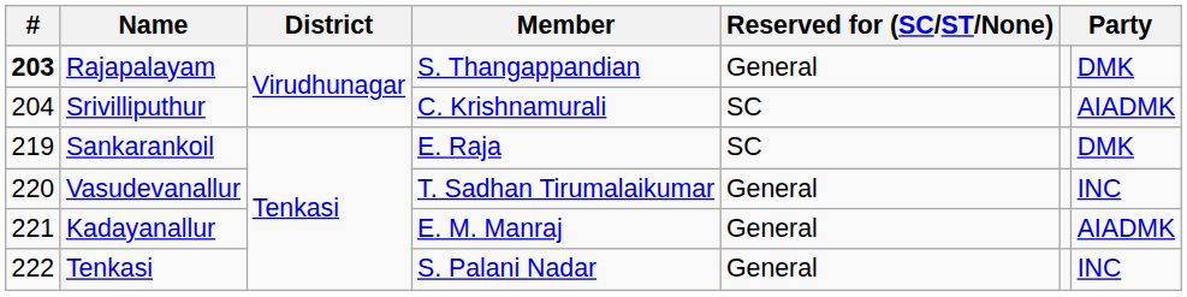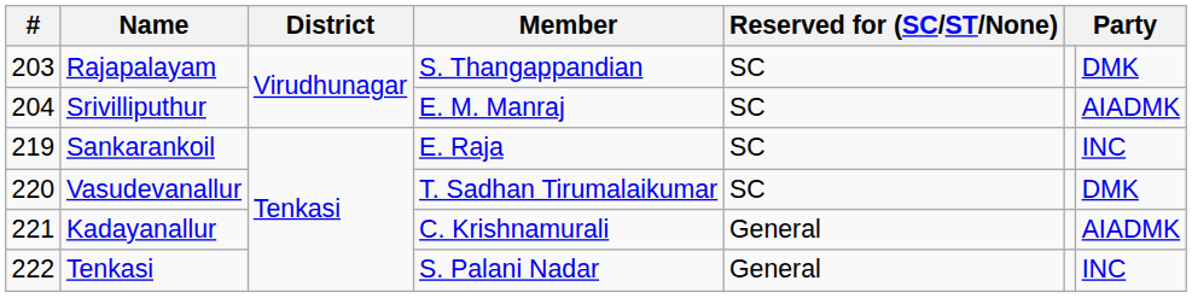Rajapalayam | #: bold -> normal
Rajapalayam | Reserved for (SC/ST/None): General -> SC
Srivilliputhur | Member: C. Krishnamurali -> E. M. Manraj
Sankarankoil | column 7: DMK -> INC
Vasudevanallur | Reserved for (SC/ST/None): General -> SC
Vasudevanallur | column 7: INC -> DMK
Kadayanallur | Member: E. M. Manraj -> C. Krishnamurali
